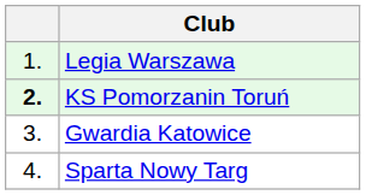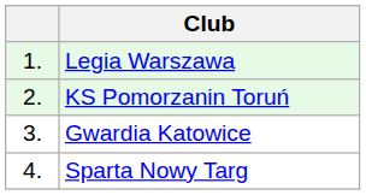KS Pomorzanin Toruń | column 1: bold -> normal
